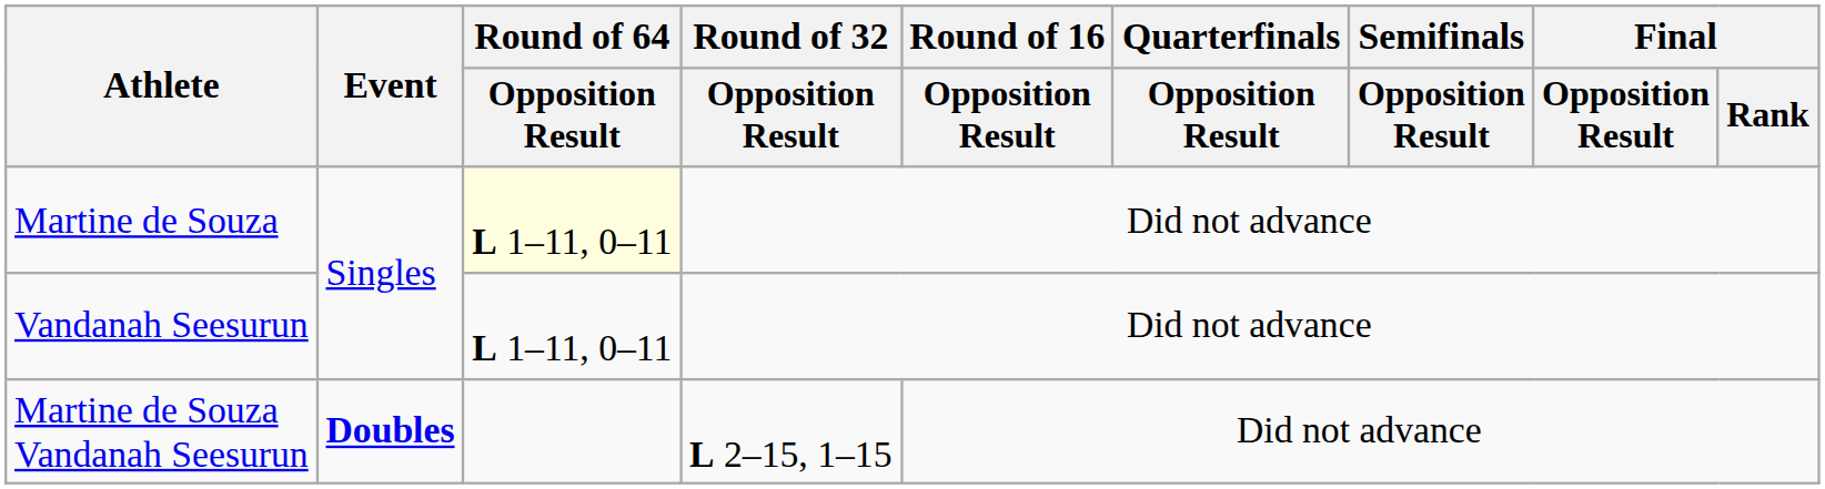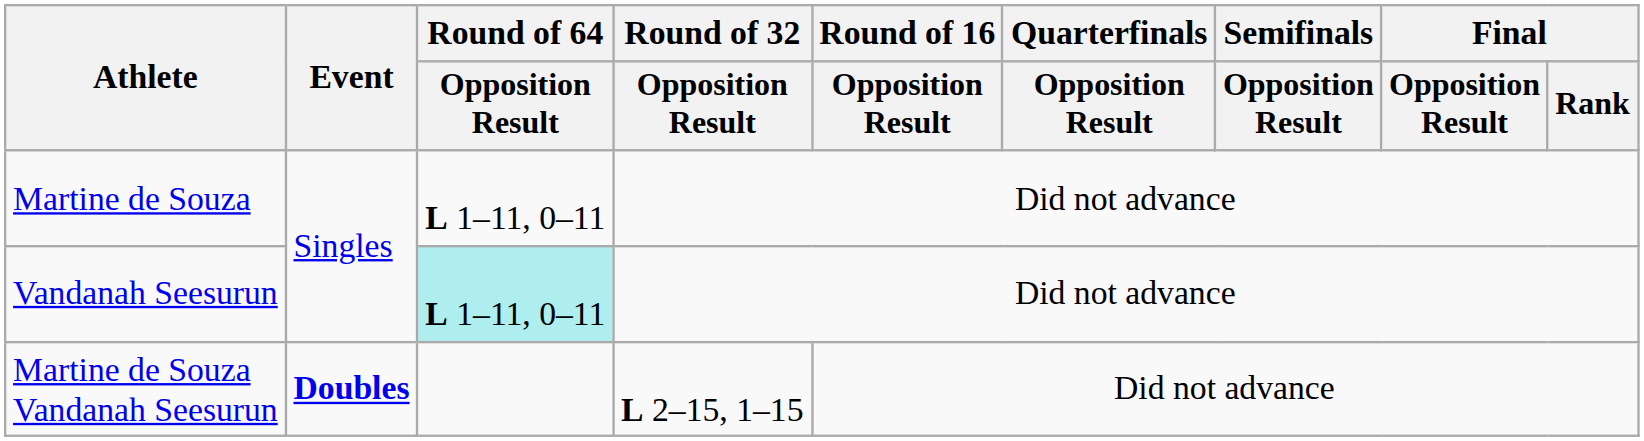Martine de Souza | Round of 64 / Opposition Result: lightyellow background -> no background
Vandanah Seesurun | Round of 64 / Opposition Result: no background -> paleturquoise background
